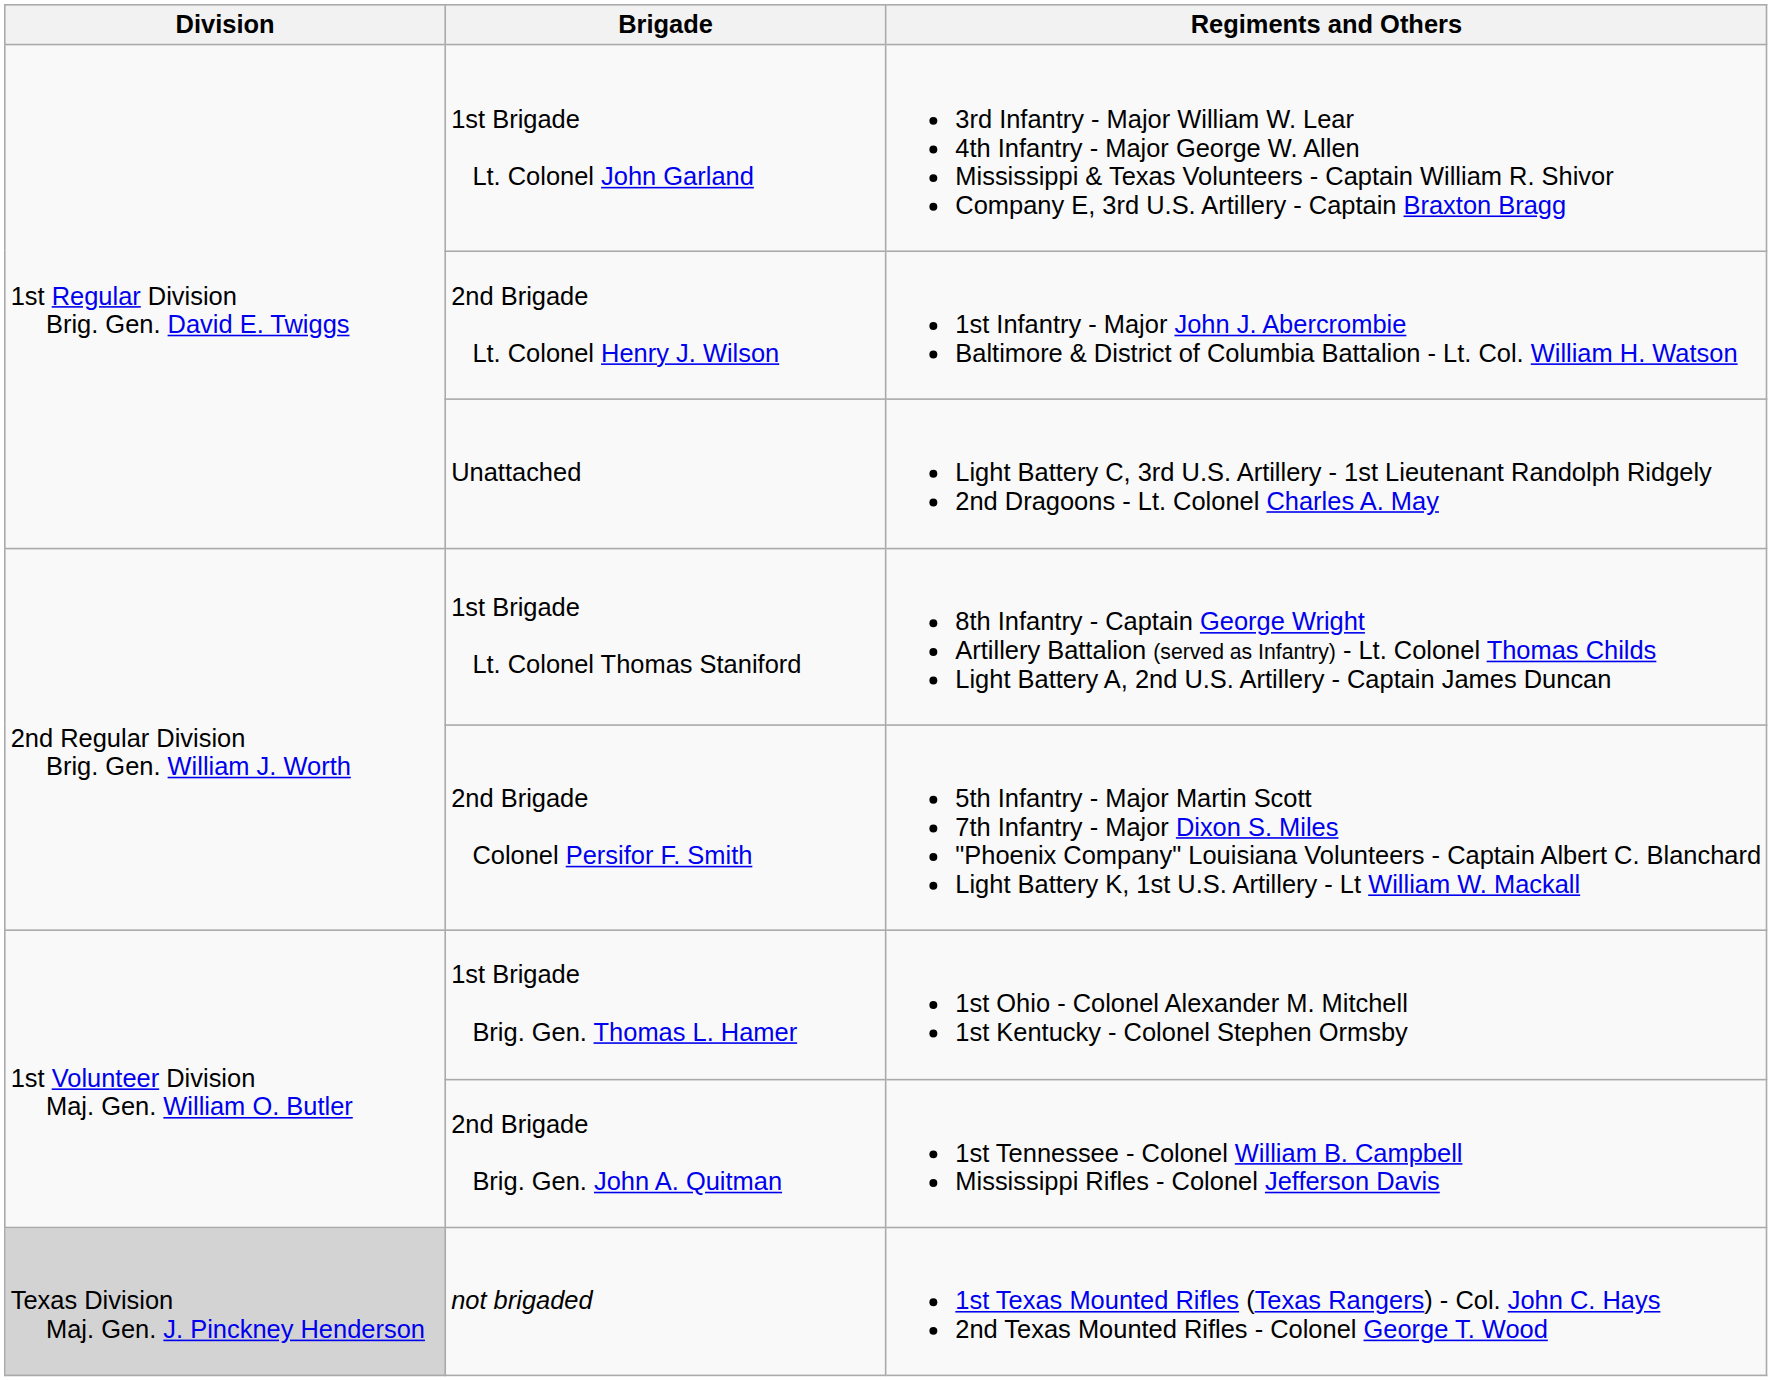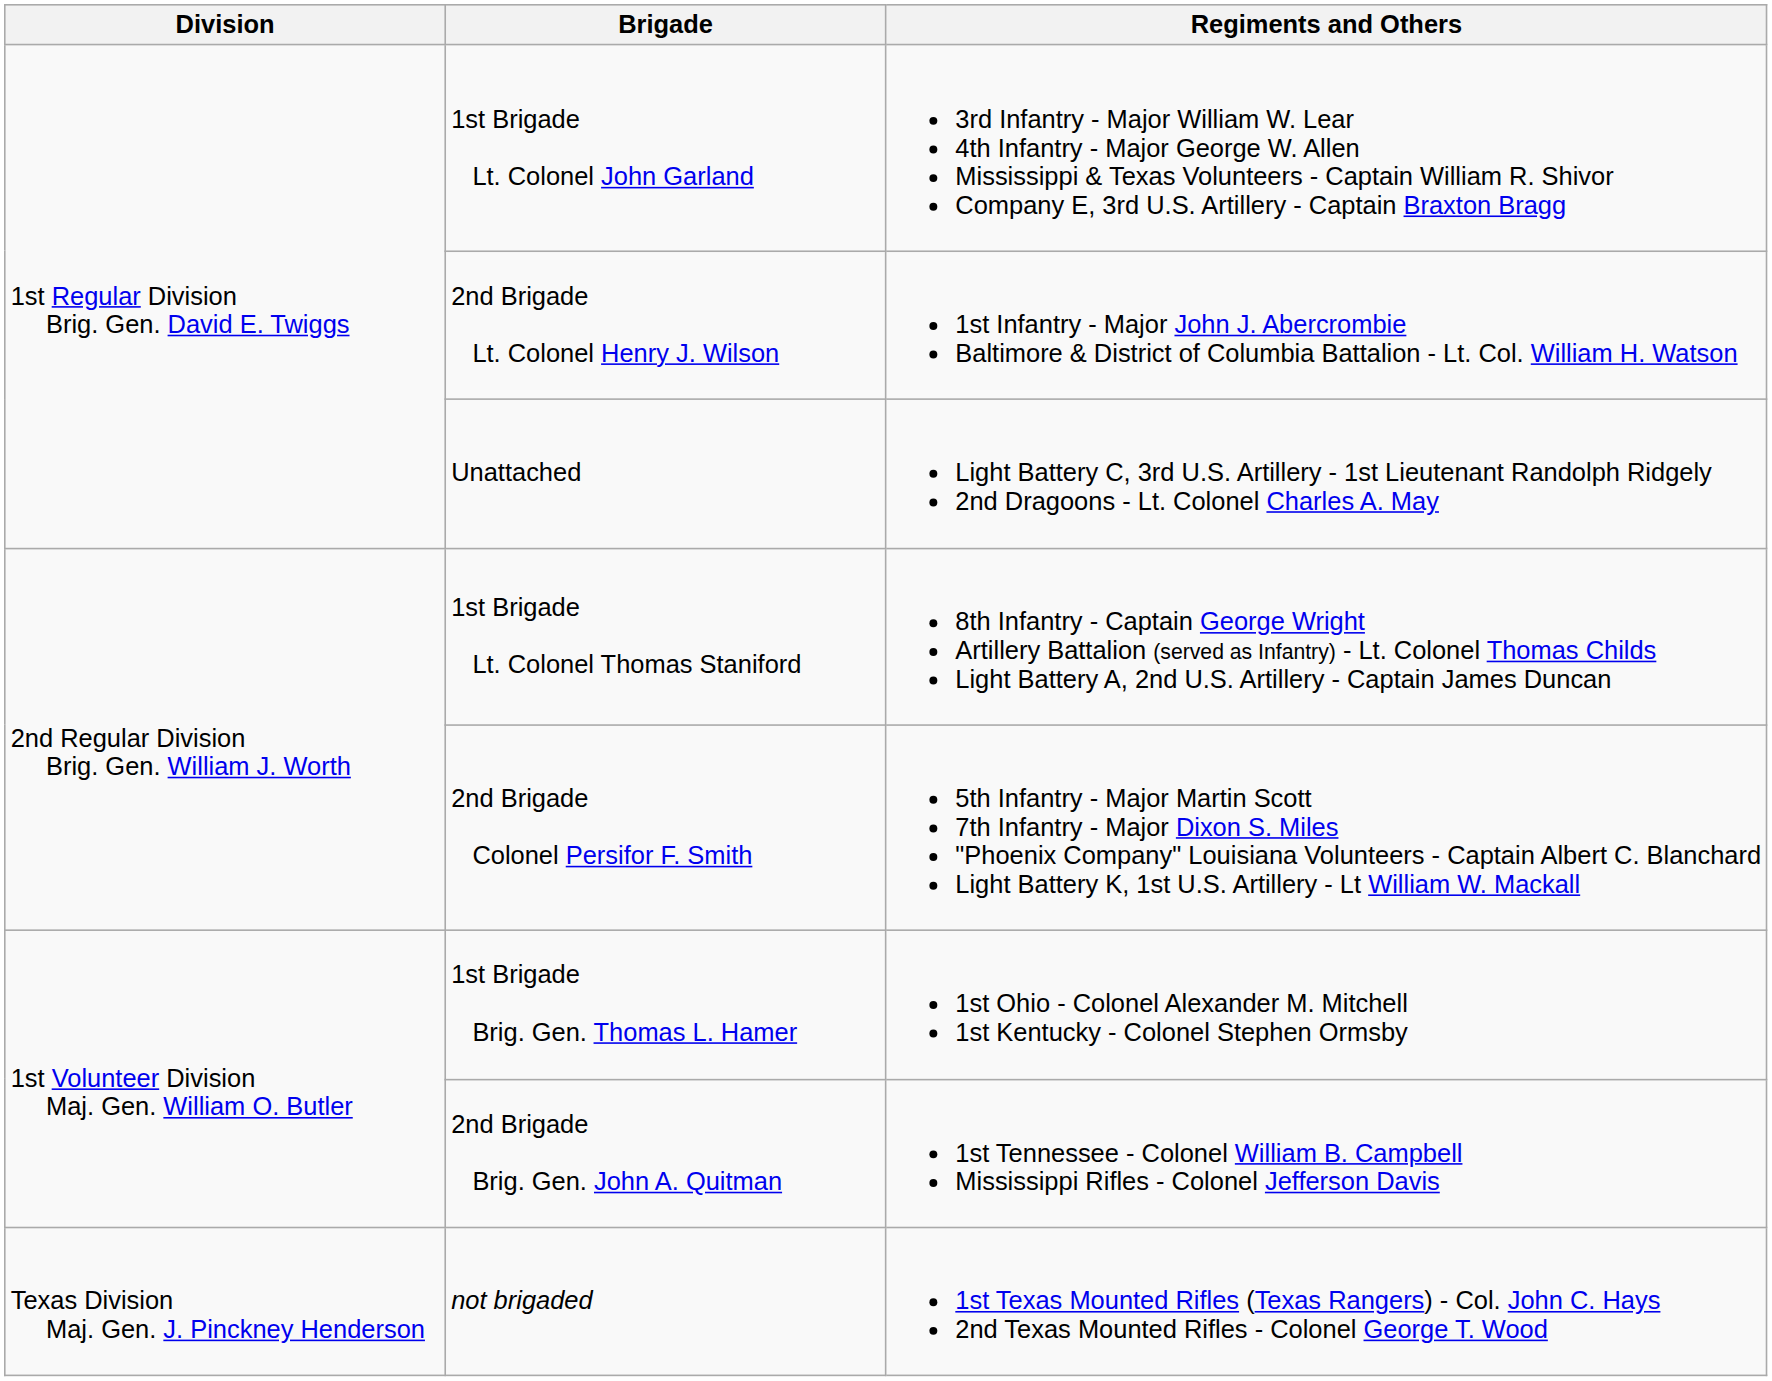not brigaded | Division: lightgrey background -> no background
